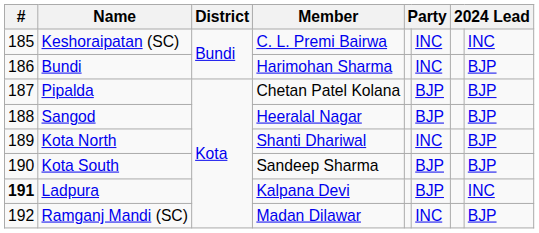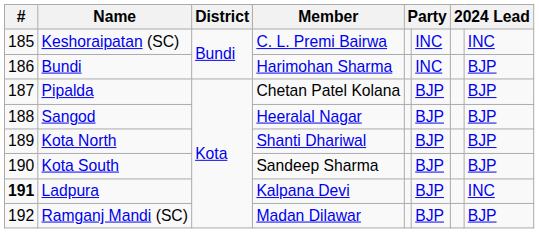Kota North | column 6: INC -> BJP
Ramganj Mandi (SC) | column 6: INC -> BJP
